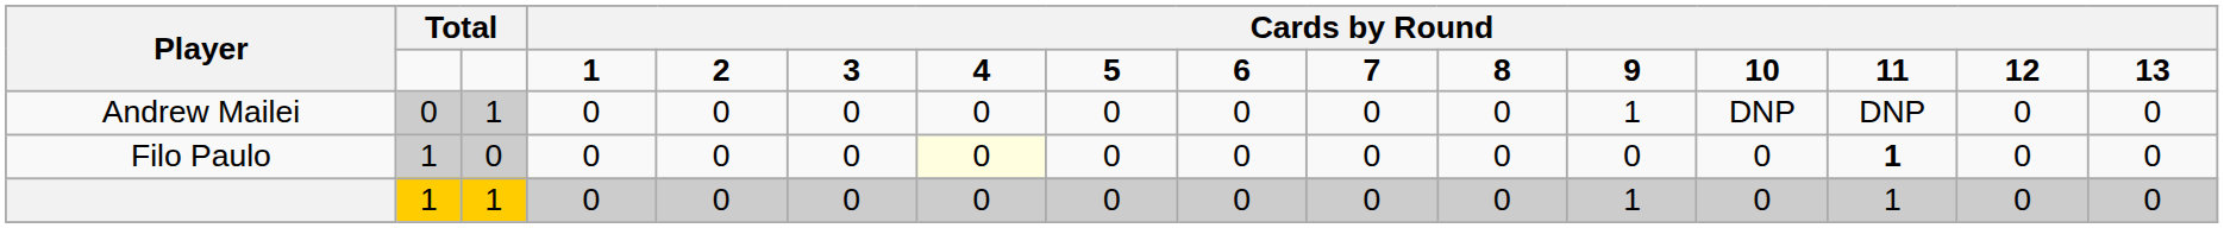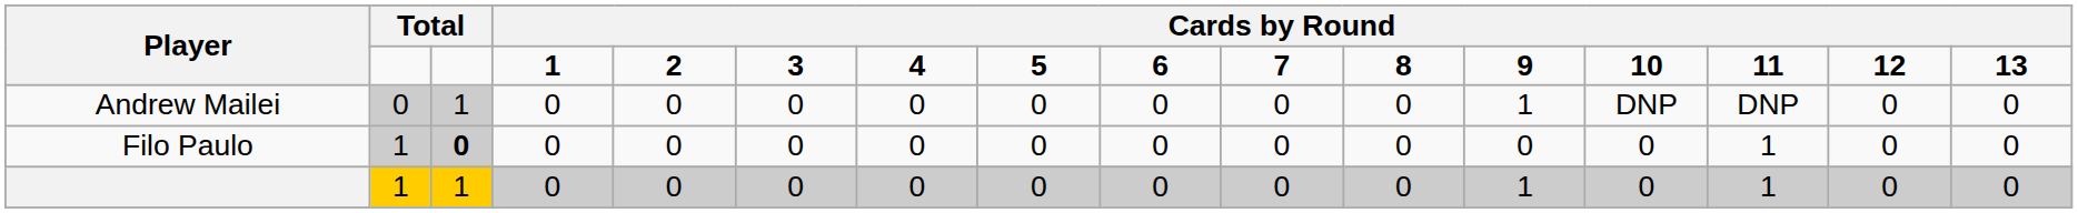Filo Paulo | column 3: normal -> bold
Filo Paulo | column 7: lightyellow background -> no background
Filo Paulo | column 14: bold -> normal
